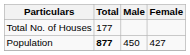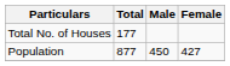Population | Total: bold -> normal
